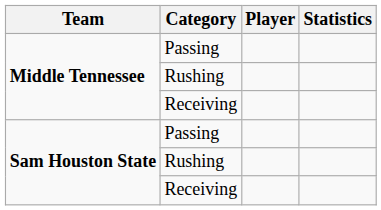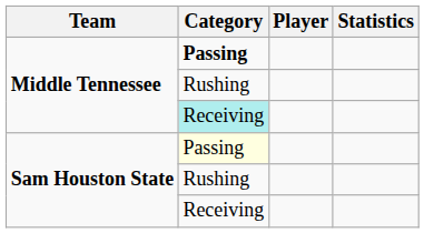Middle Tennessee / Passing | Category: normal -> bold
Middle Tennessee / Receiving | Category: no background -> paleturquoise background
Sam Houston State / Passing | Category: no background -> lightyellow background
